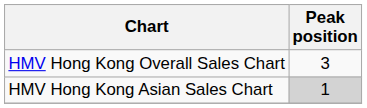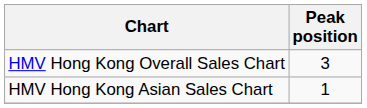HMV Hong Kong Asian Sales Chart | Peak position: lightgrey background -> no background
